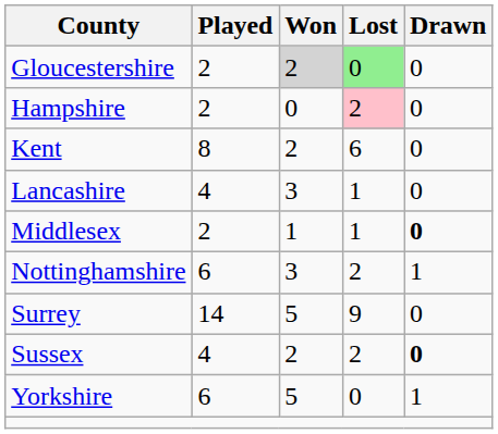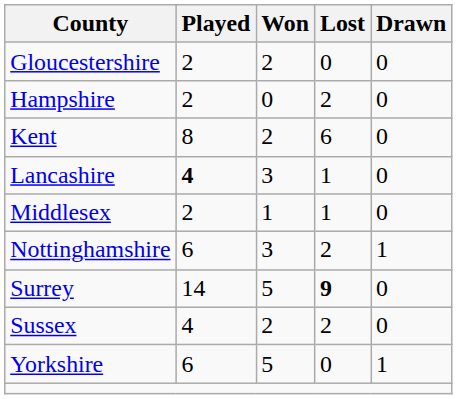Gloucestershire | Won: lightgrey background -> no background
Gloucestershire | Lost: lightgreen background -> no background
Hampshire | Lost: pink background -> no background
Lancashire | Played: normal -> bold
Middlesex | Drawn: bold -> normal
Surrey | Lost: normal -> bold
Sussex | Drawn: bold -> normal
